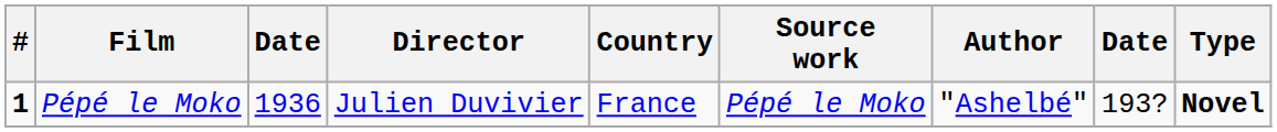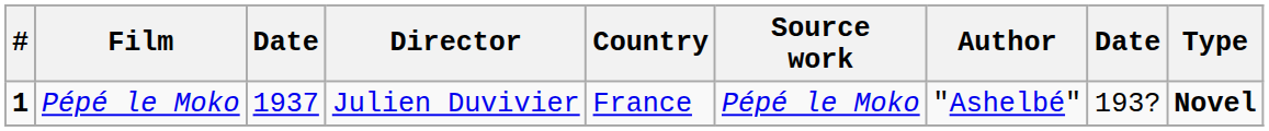row 2 | column 3: 1936 -> 1937
